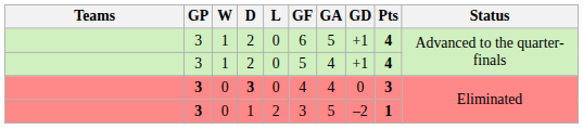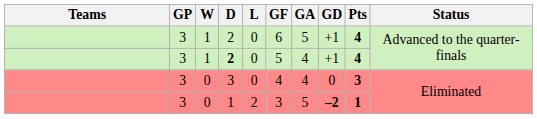row 3 | D: normal -> bold
row 4 | GP: bold -> normal
row 4 | D: bold -> normal
row 5 | GP: bold -> normal
row 5 | GD: normal -> bold
